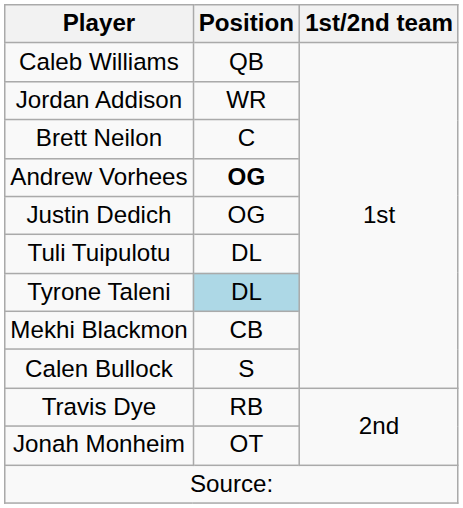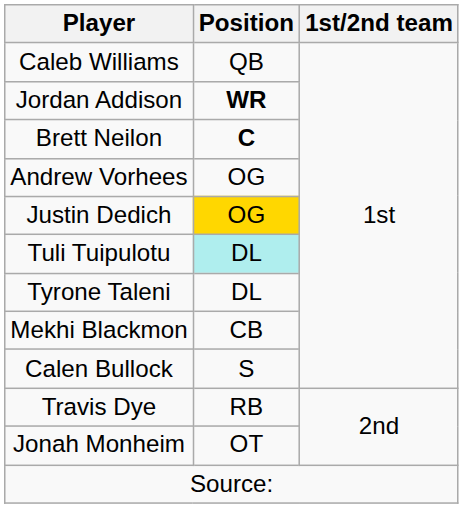Jordan Addison | Position: normal -> bold
Brett Neilon | Position: normal -> bold
Andrew Vorhees | Position: bold -> normal
Justin Dedich | Position: no background -> gold background
Tuli Tuipulotu | Position: no background -> paleturquoise background
Tyrone Taleni | Position: lightblue background -> no background
